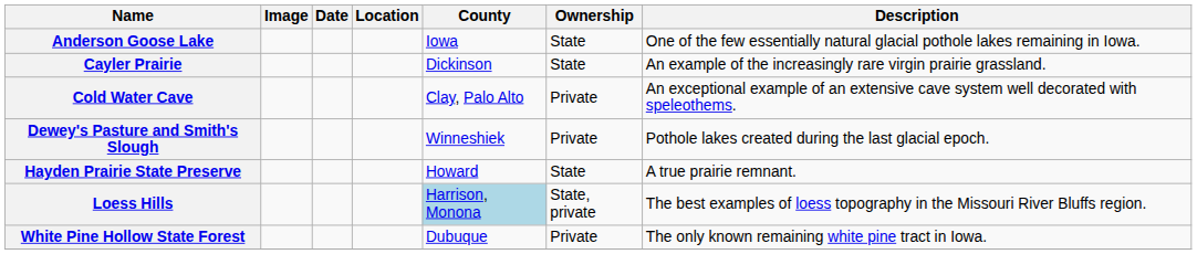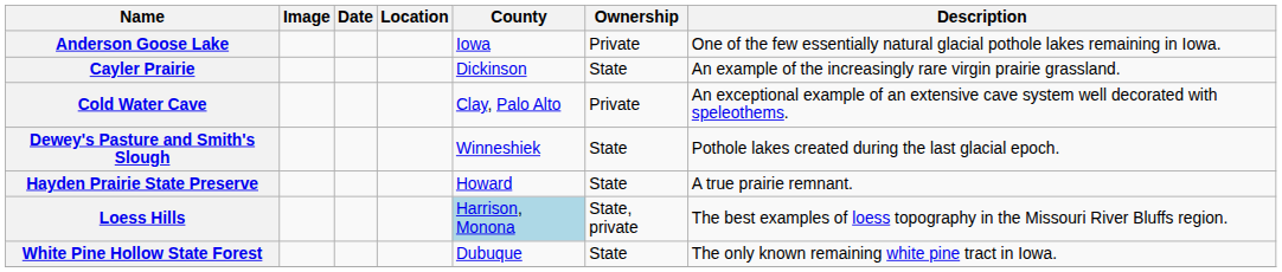Anderson Goose Lake | Ownership: State -> Private
Dewey's Pasture and Smith's Slough | Ownership: Private -> State
White Pine Hollow State Forest | Ownership: Private -> State
